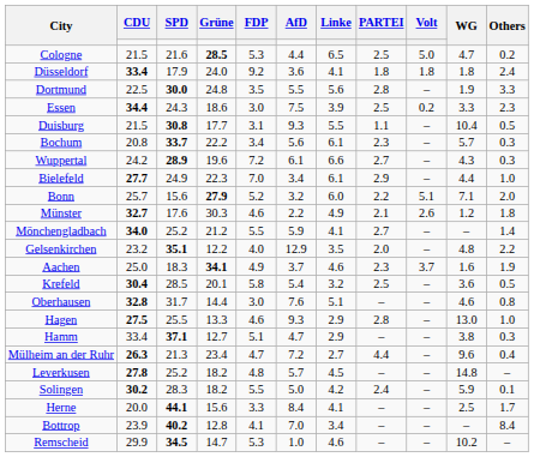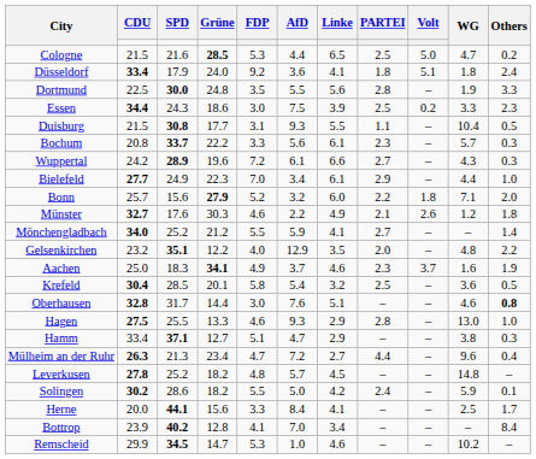Düsseldorf | Volt: 1.8 -> 5.1
Bochum | FDP: 3.4 -> 3.3
Bonn | Volt: 5.1 -> 1.8
Oberhausen | Others: normal -> bold
Solingen | SPD: 28.3 -> 28.6
